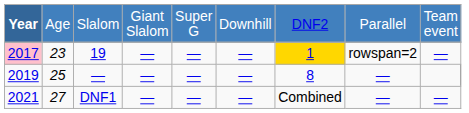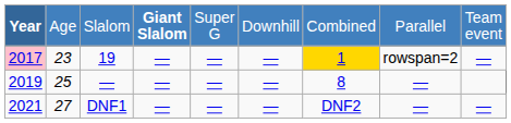Slalom | column 4: normal -> bold
Slalom | column 7: DNF2 -> Combined
DNF1 | column 7: Combined -> DNF2
